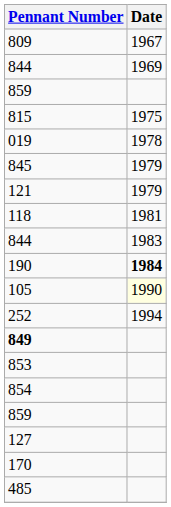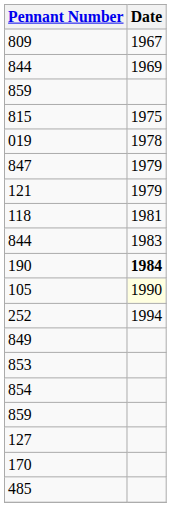row 7 | Pennant Number: 845 -> 847
row 14 | Pennant Number: bold -> normal
